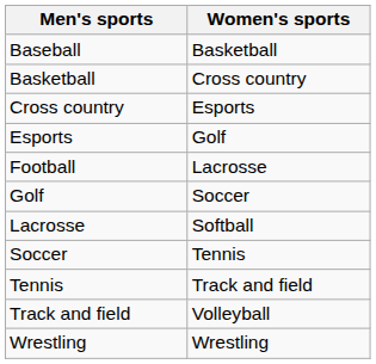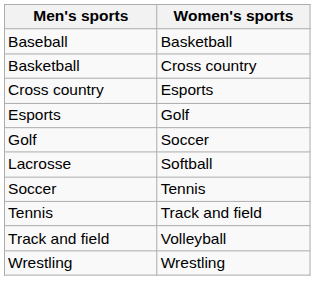- row: Football | Lacrosse
